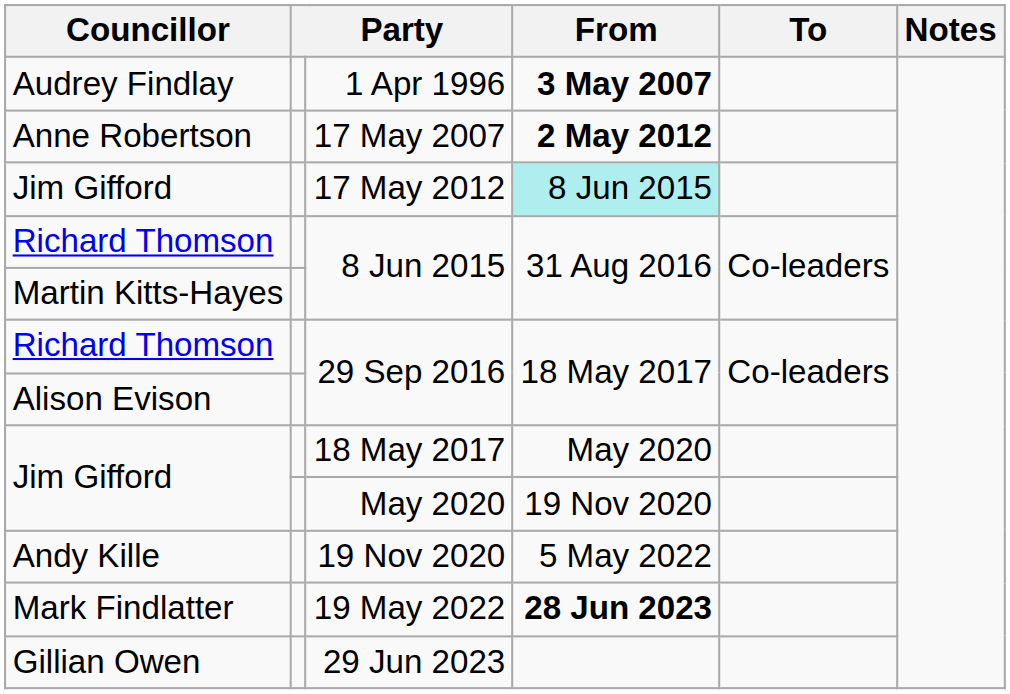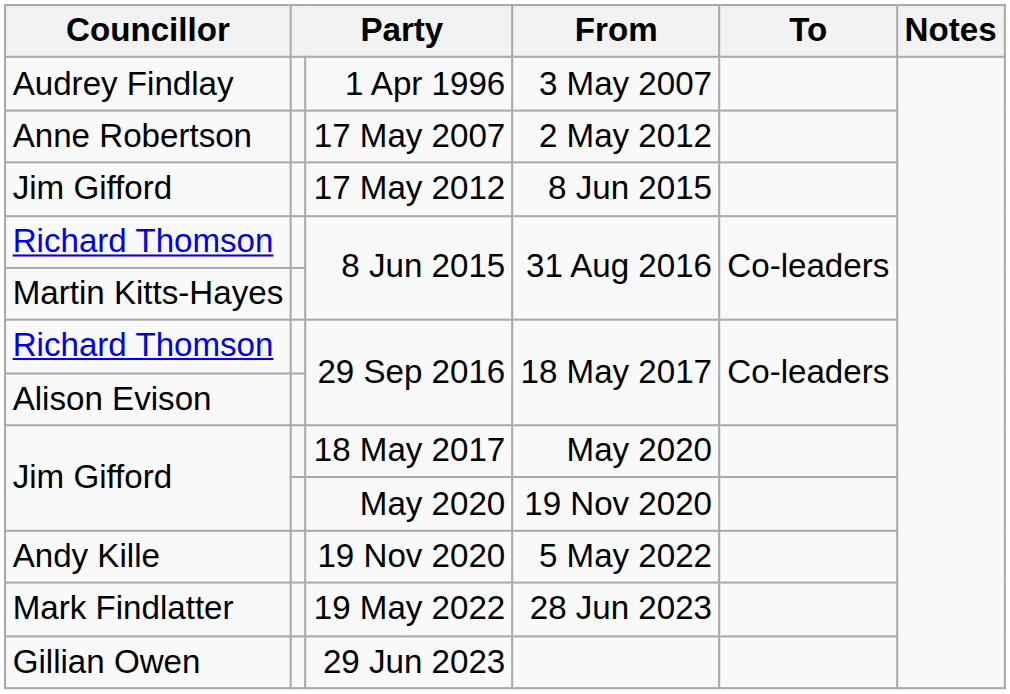1 Apr 1996 | From: bold -> normal
17 May 2007 | From: bold -> normal
17 May 2012 | From: paleturquoise background -> no background
19 May 2022 | From: bold -> normal
